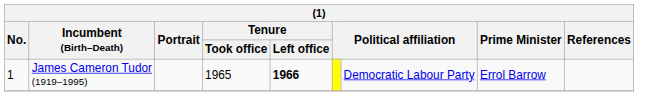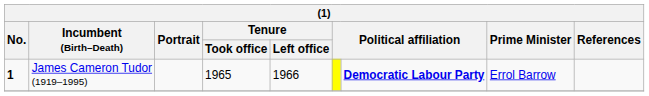James Cameron Tudor (1919–1995) | No.: normal -> bold
James Cameron Tudor (1919–1995) | Tenure / Left office: bold -> normal
James Cameron Tudor (1919–1995) | column 7: normal -> bold
